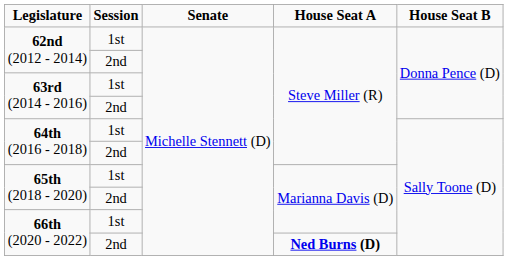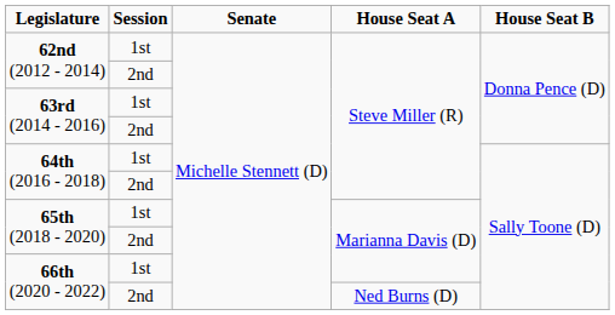66th (2020 - 2022) / 2nd | House Seat A: bold -> normal
